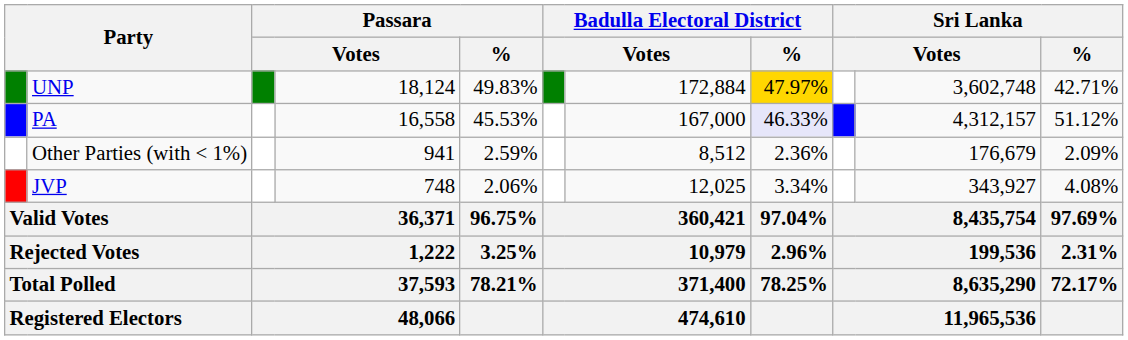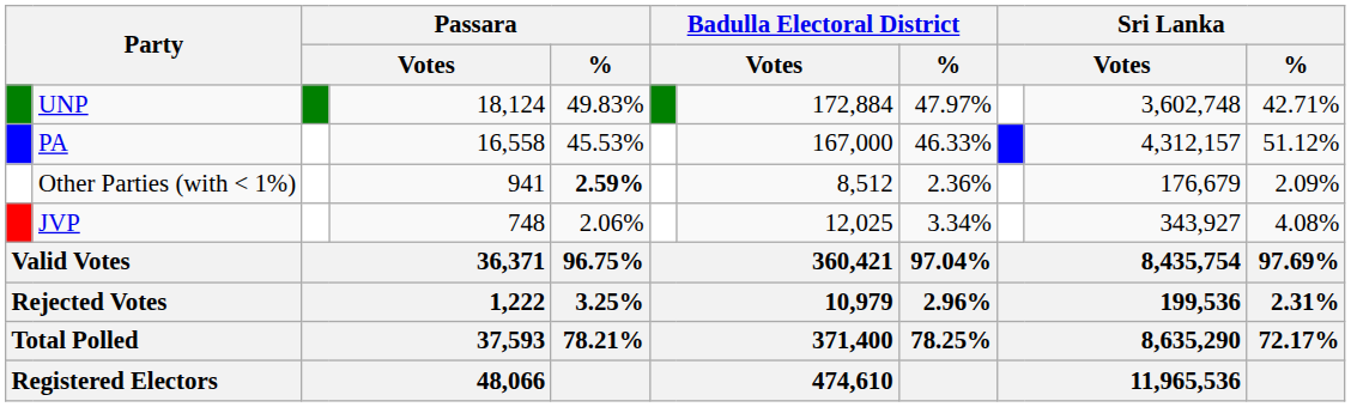UNP | Badulla Electoral District / %: gold background -> no background
PA | Badulla Electoral District / %: lavender background -> no background
Other Parties (with < 1%) | Passara / %: normal -> bold
